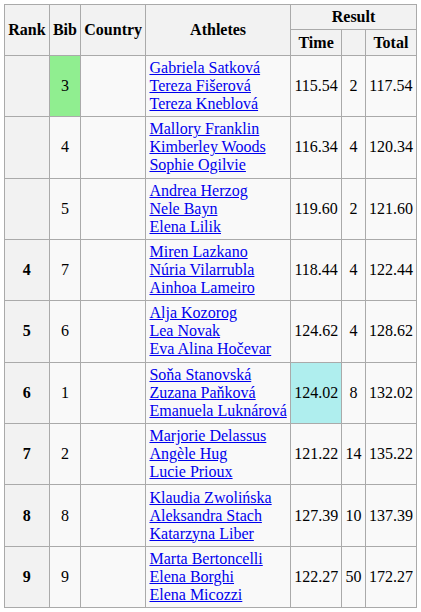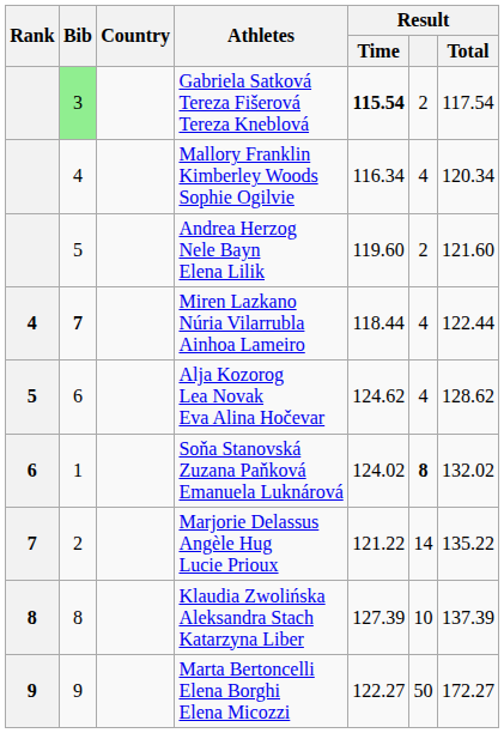Gabriela Satková Tereza Fišerová Tereza Kneblová | Result / Time: normal -> bold
Miren Lazkano Núria Vilarrubla Ainhoa Lameiro | Bib: normal -> bold
Soňa Stanovská Zuzana Paňková Emanuela Luknárová | Result / Time: paleturquoise background -> no background
Soňa Stanovská Zuzana Paňková Emanuela Luknárová | Result: normal -> bold
